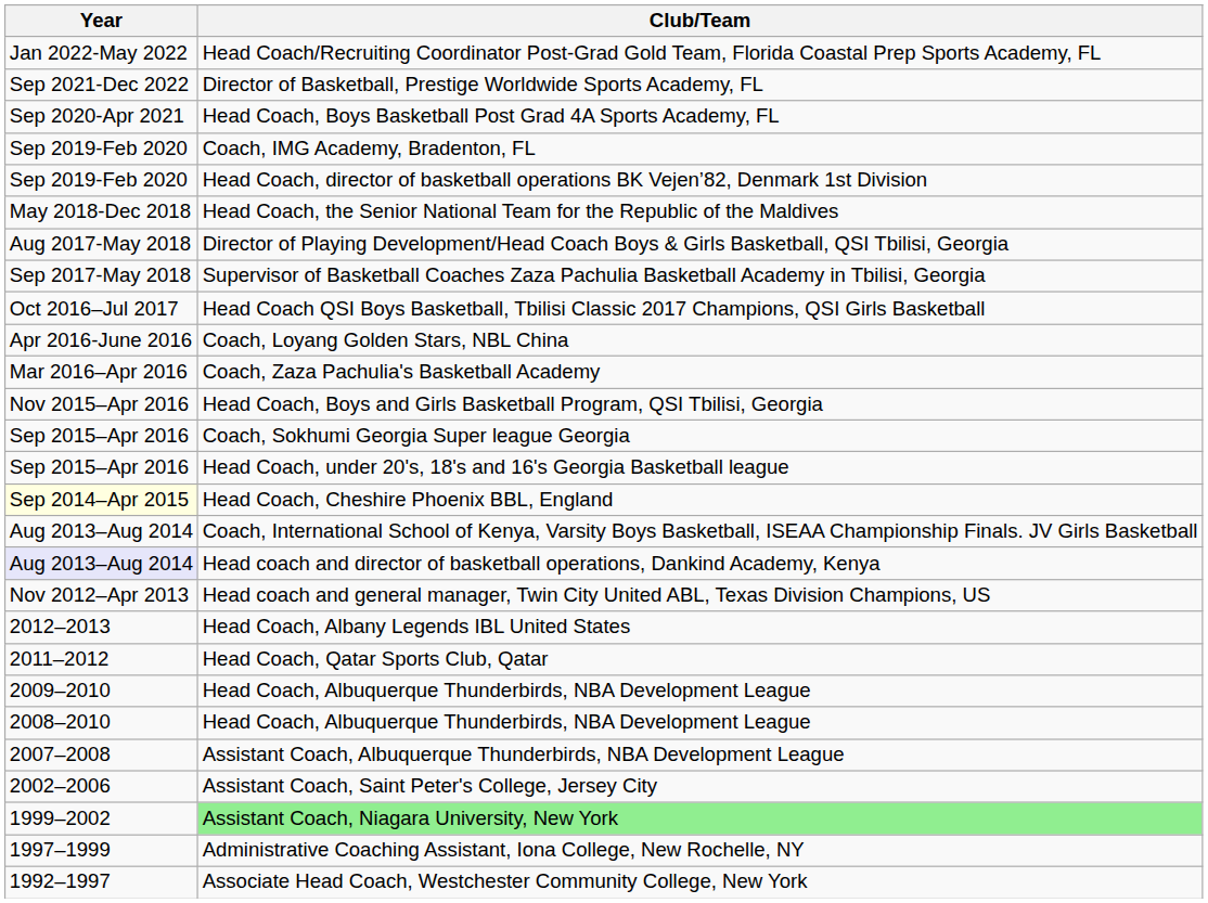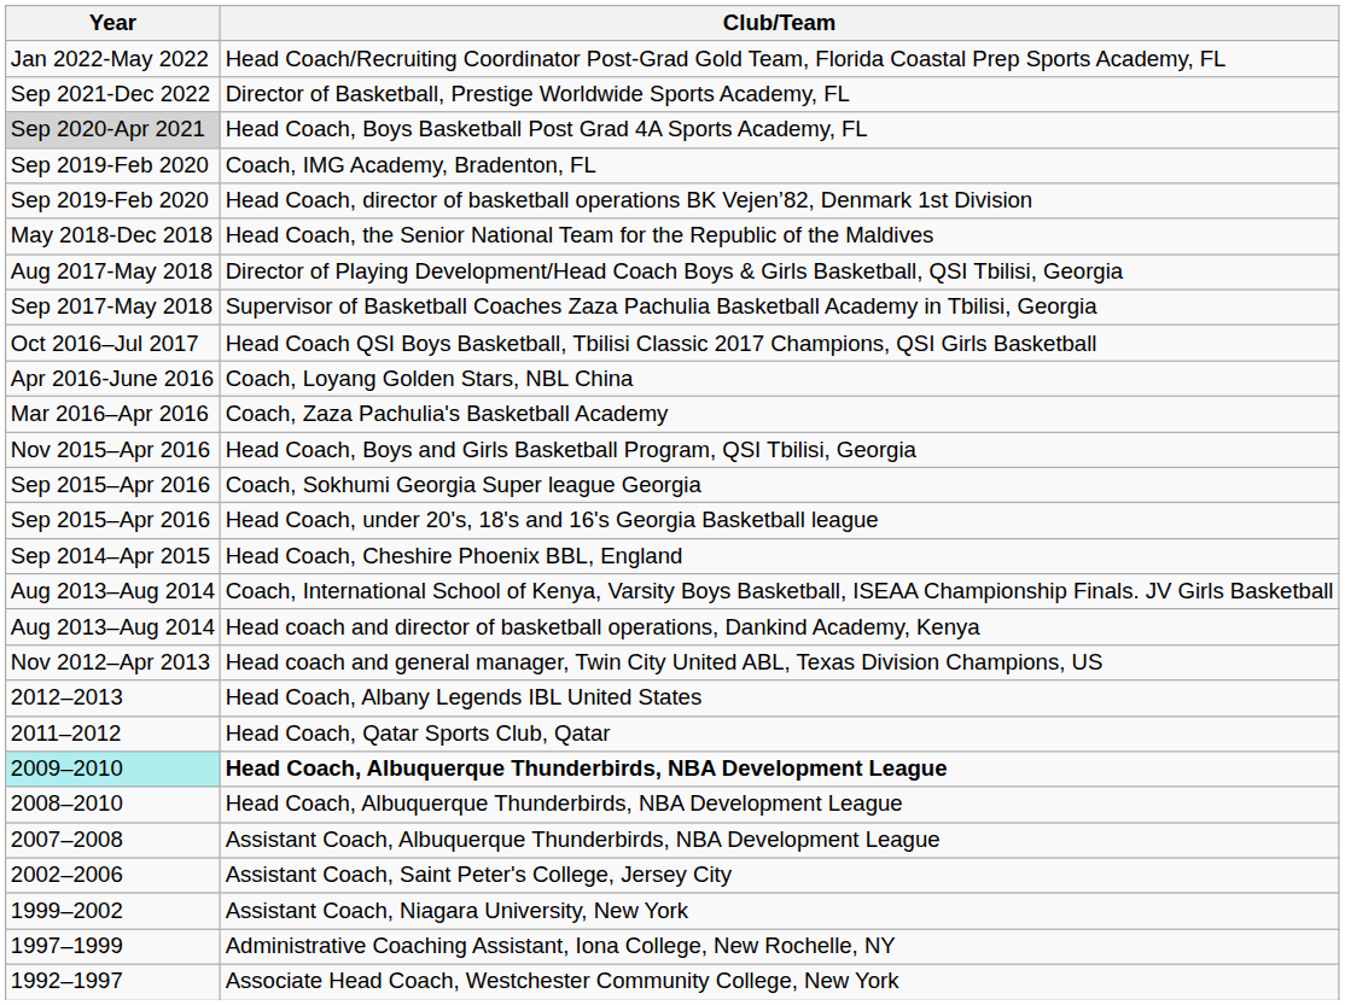row 4 | Year: no background -> lightgrey background
row 16 | Year: lightyellow background -> no background
row 18 | Year: lavender background -> no background
row 22 | Year: no background -> paleturquoise background
row 22 | Club/Team: normal -> bold
row 26 | Club/Team: lightgreen background -> no background
